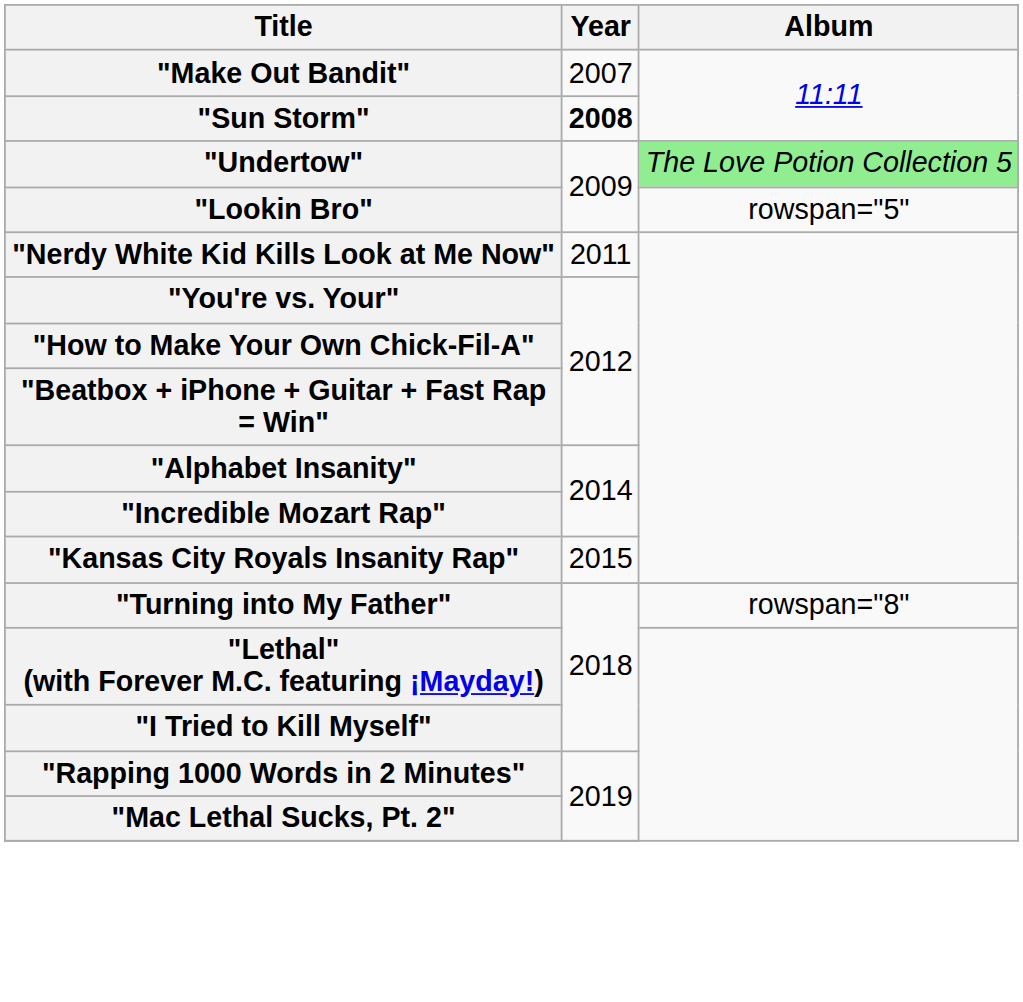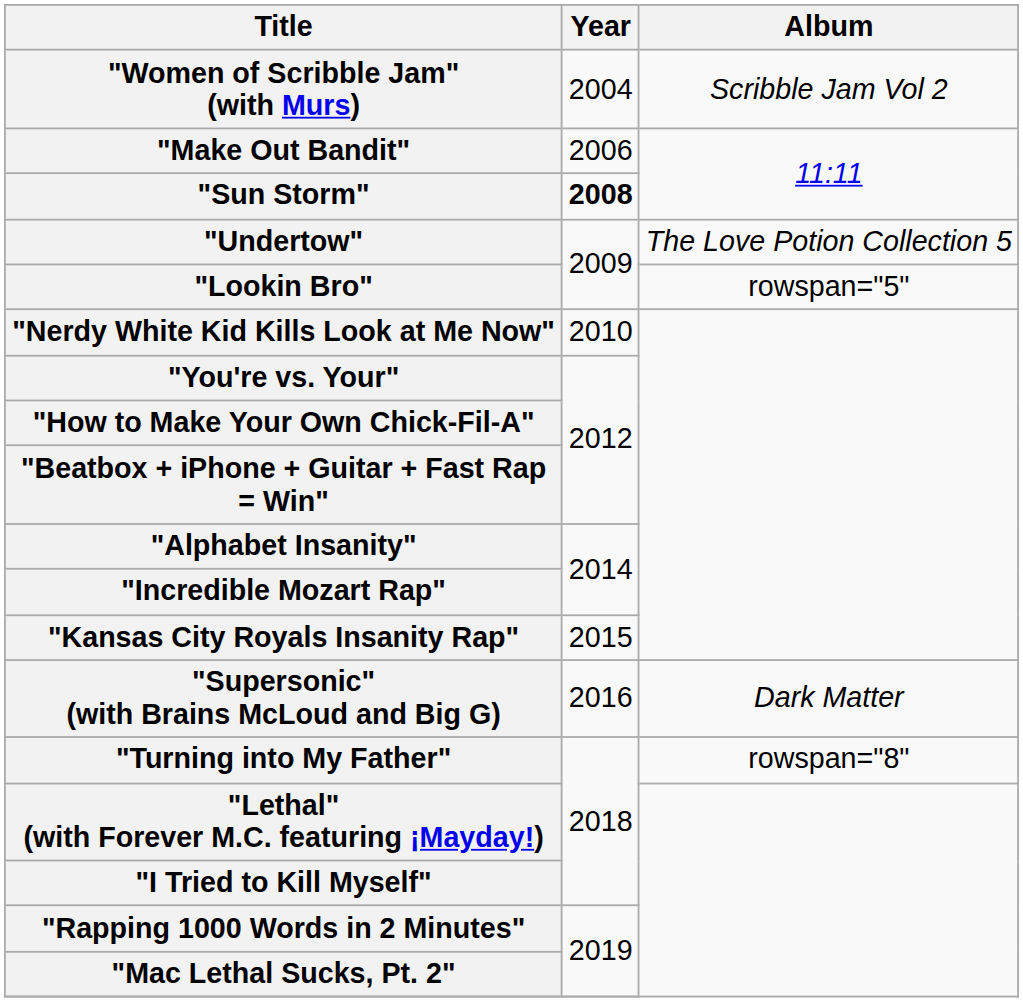+ row: "Women of Scribble Jam" (with Murs) | 2004 | Scribble Jam Vol 2
"Make Out Bandit" | Year: 2007 -> 2006
"Undertow" | Album: lightgreen background -> no background
"Nerdy White Kid Kills Look at Me Now" | Year: 2011 -> 2010
+ row: "Supersonic" (with Brains McLoud and Big G) | 2016 | Dark Matter
